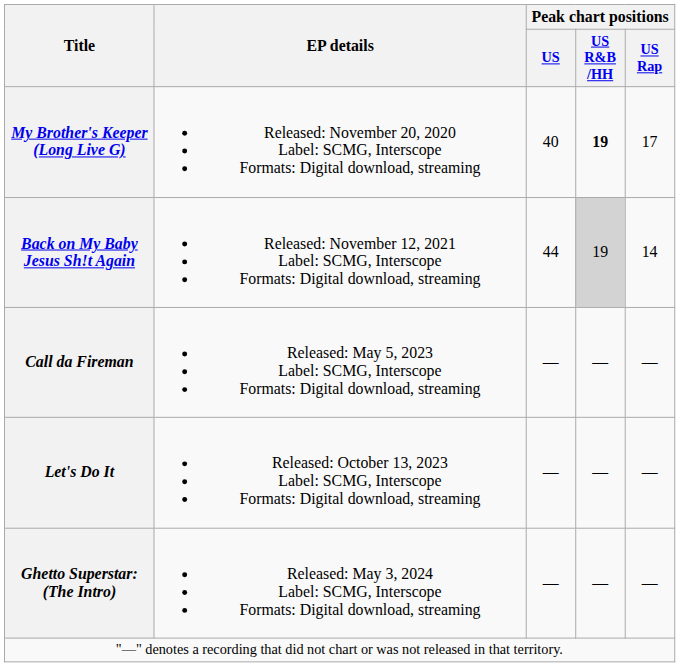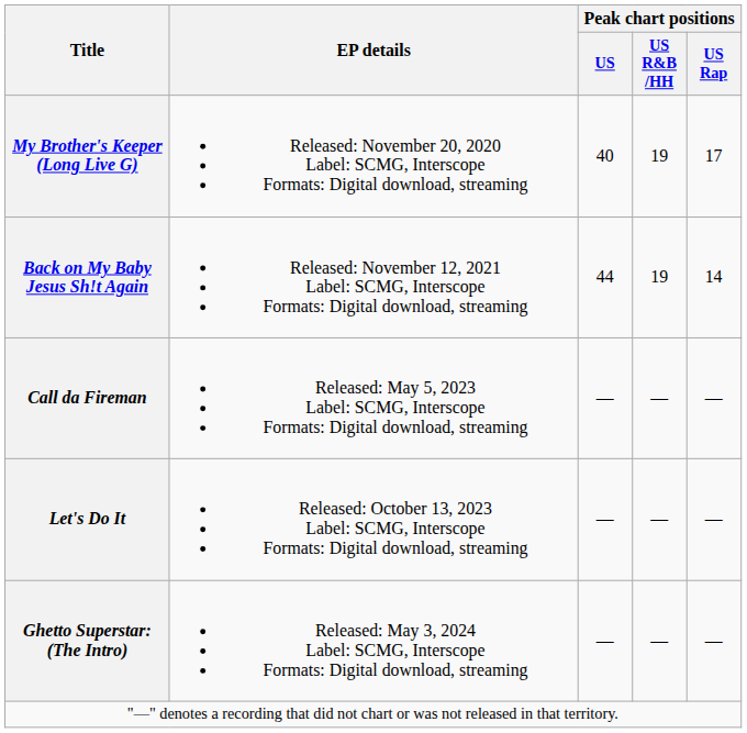My Brother's Keeper (Long Live G) | Peak chart positions / US R&B /HH: bold -> normal
Back on My Baby Jesus Sh!t Again | Peak chart positions / US R&B /HH: lightgrey background -> no background
